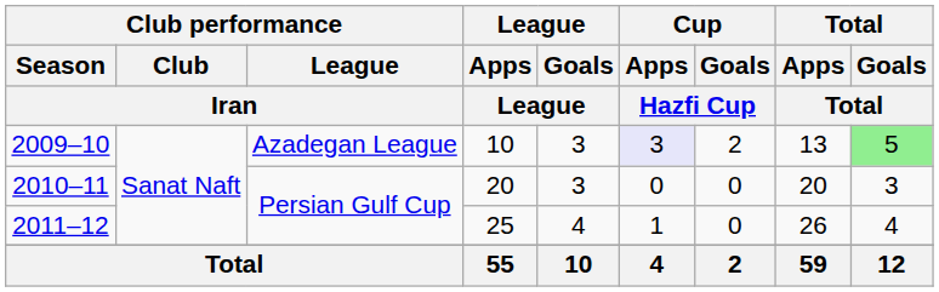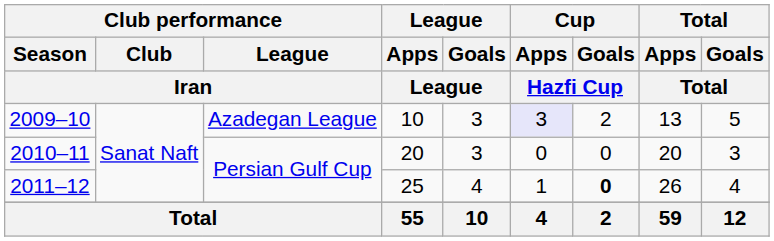2009–10 | Total / Goals / Total: lightgreen background -> no background
2011–12 | Cup / Goals / Hazfi Cup: normal -> bold
